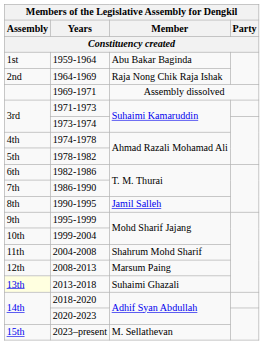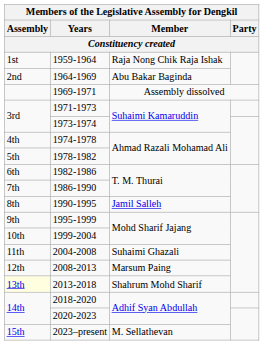1959-1964 | Member: Abu Bakar Baginda -> Raja Nong Chik Raja Ishak
1964-1969 | Member: Raja Nong Chik Raja Ishak -> Abu Bakar Baginda
2004-2008 | Member: Shahrum Mohd Sharif -> Suhaimi Ghazali
2013-2018 | Member: Suhaimi Ghazali -> Shahrum Mohd Sharif
